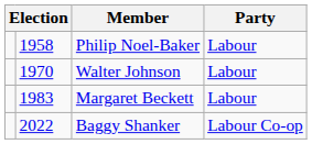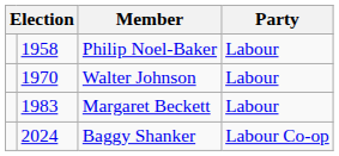Baggy Shanker | column 2: 2022 -> 2024
